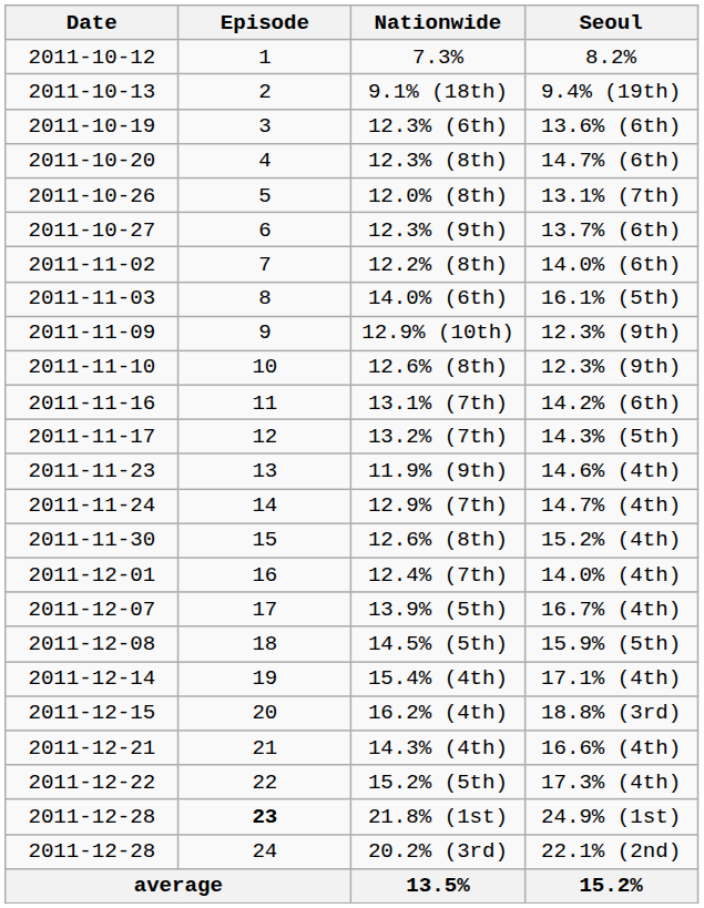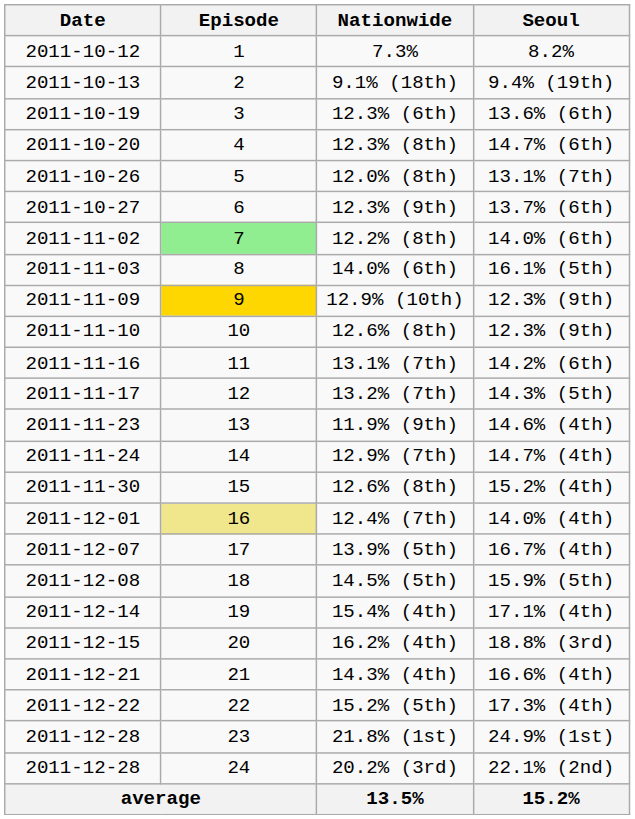12.2% (8th) | Episode: no background -> lightgreen background
12.9% (10th) | Episode: no background -> gold background
12.4% (7th) | Episode: no background -> khaki background
21.8% (1st) | Episode: bold -> normal
